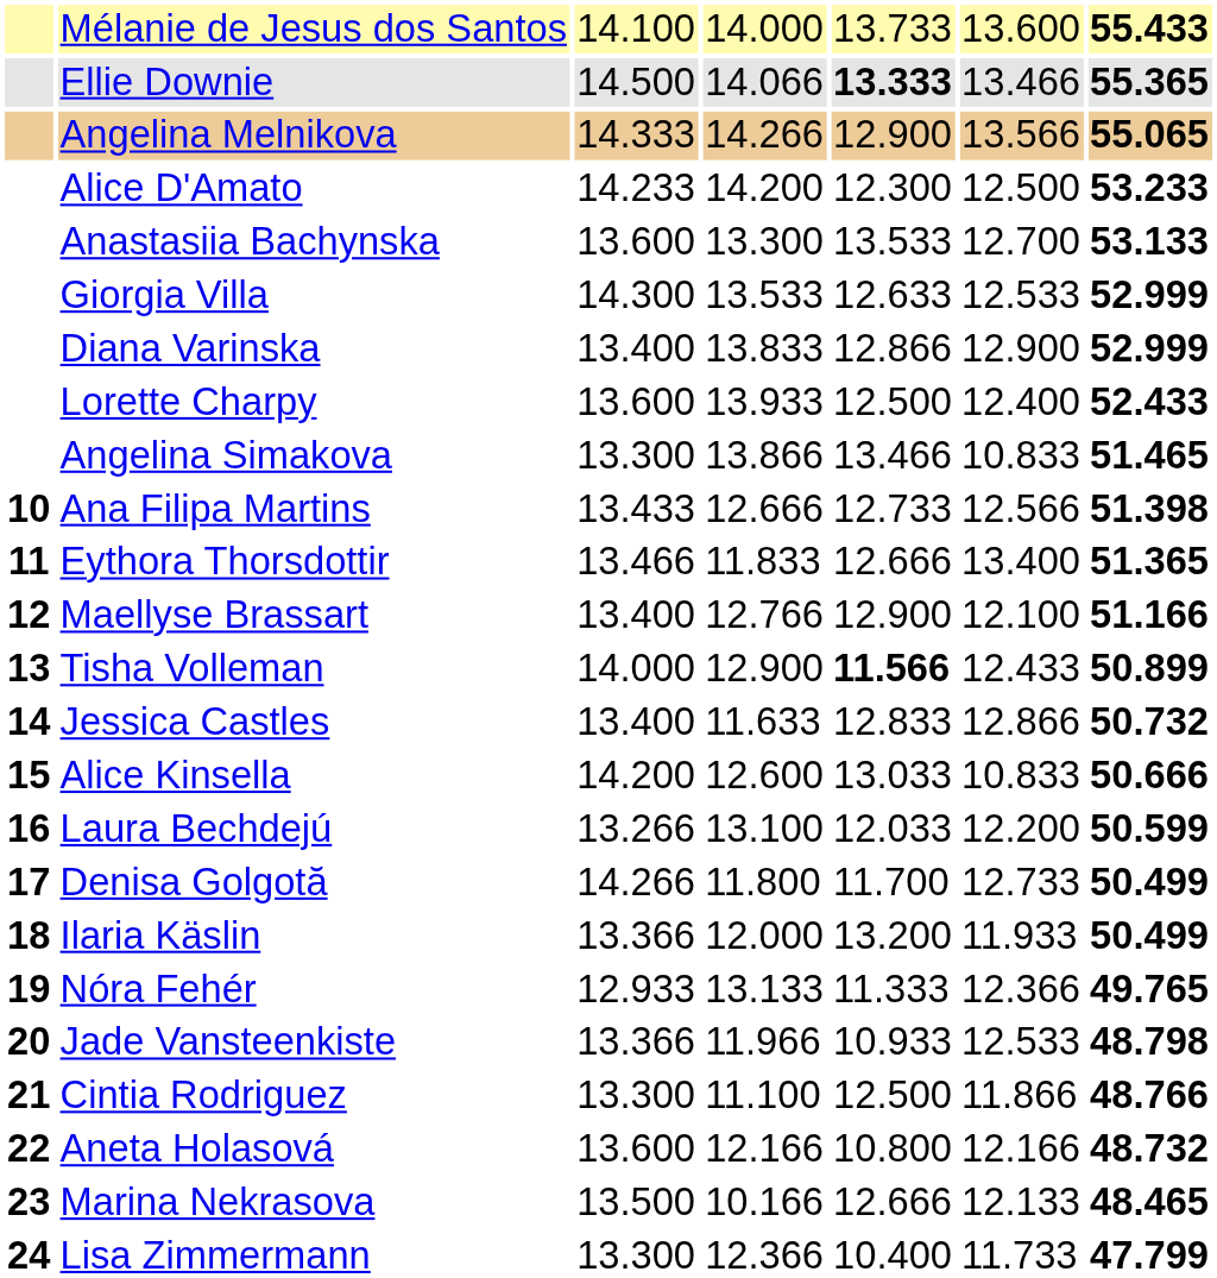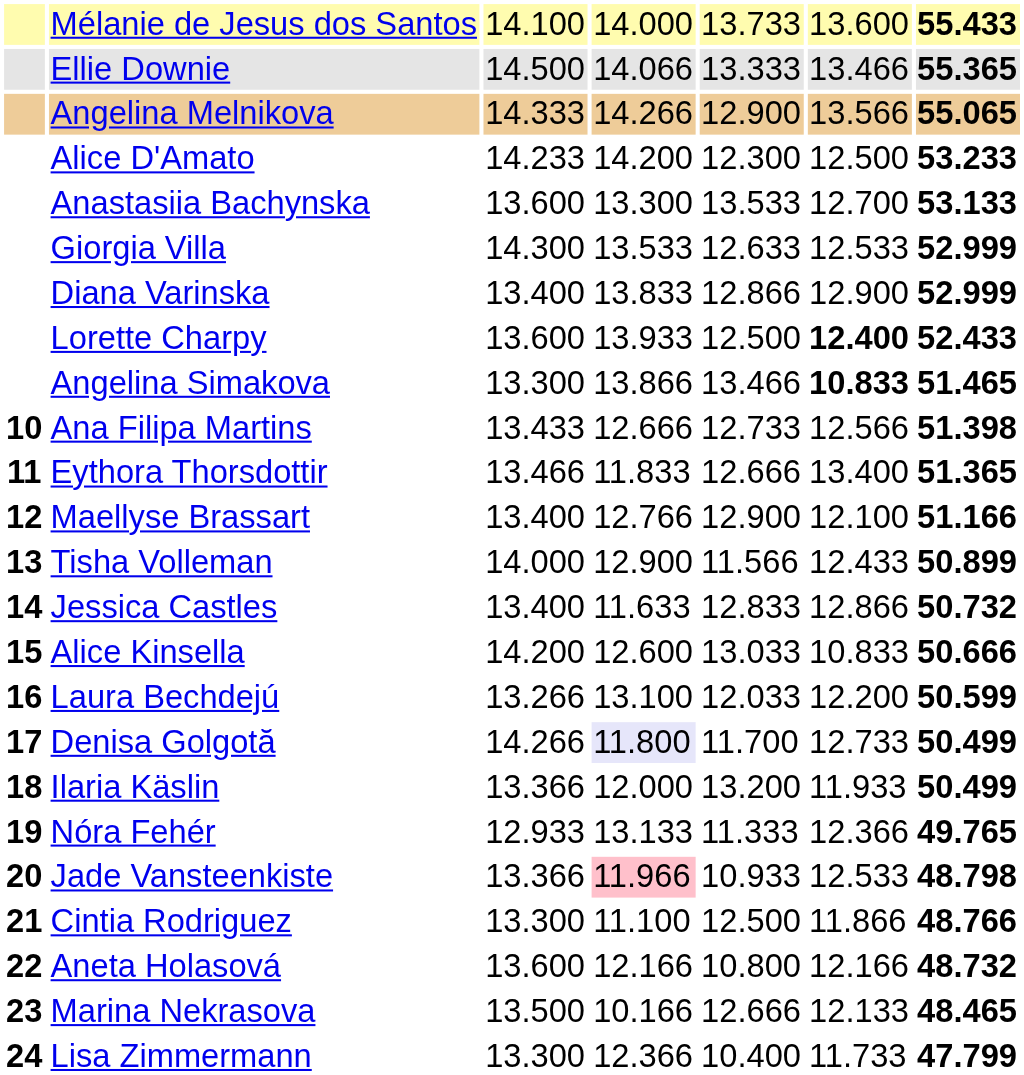Ellie Downie | column 5: bold -> normal
Lorette Charpy | column 6: normal -> bold
Angelina Simakova | column 6: normal -> bold
Tisha Volleman | column 5: bold -> normal
Denisa Golgotă | column 4: no background -> lavender background
Jade Vansteenkiste | column 4: no background -> pink background
